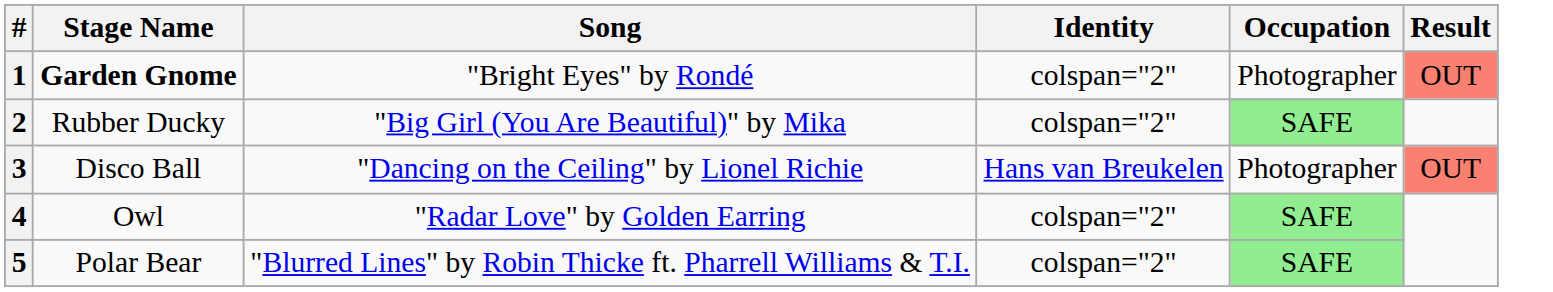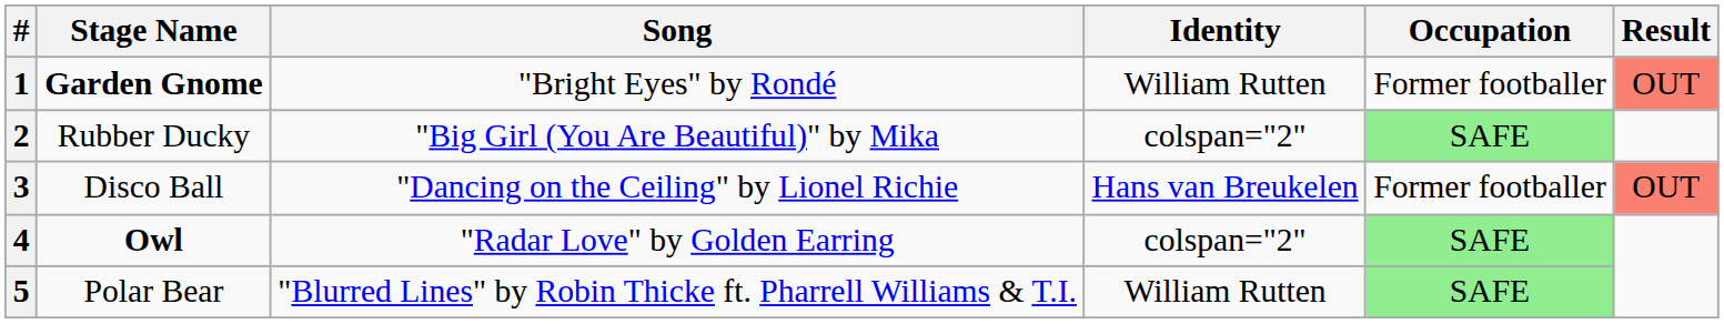1 | Identity: colspan="2" -> William Rutten
1 | Occupation: Photographer -> Former footballer
3 | Occupation: Photographer -> Former footballer
4 | Stage Name: normal -> bold
5 | Identity: colspan="2" -> William Rutten
